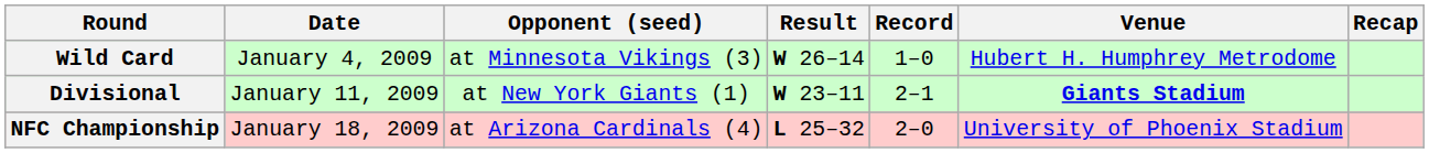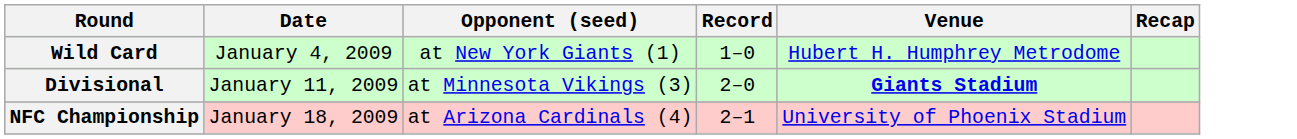- column: Result | W 26–14 | W 23–11 | L 25–32
Wild Card | Opponent (seed): at Minnesota Vikings (3) -> at New York Giants (1)
Divisional | Opponent (seed): at New York Giants (1) -> at Minnesota Vikings (3)
Divisional | Record: 2–1 -> 2–0
NFC Championship | Record: 2–0 -> 2–1
